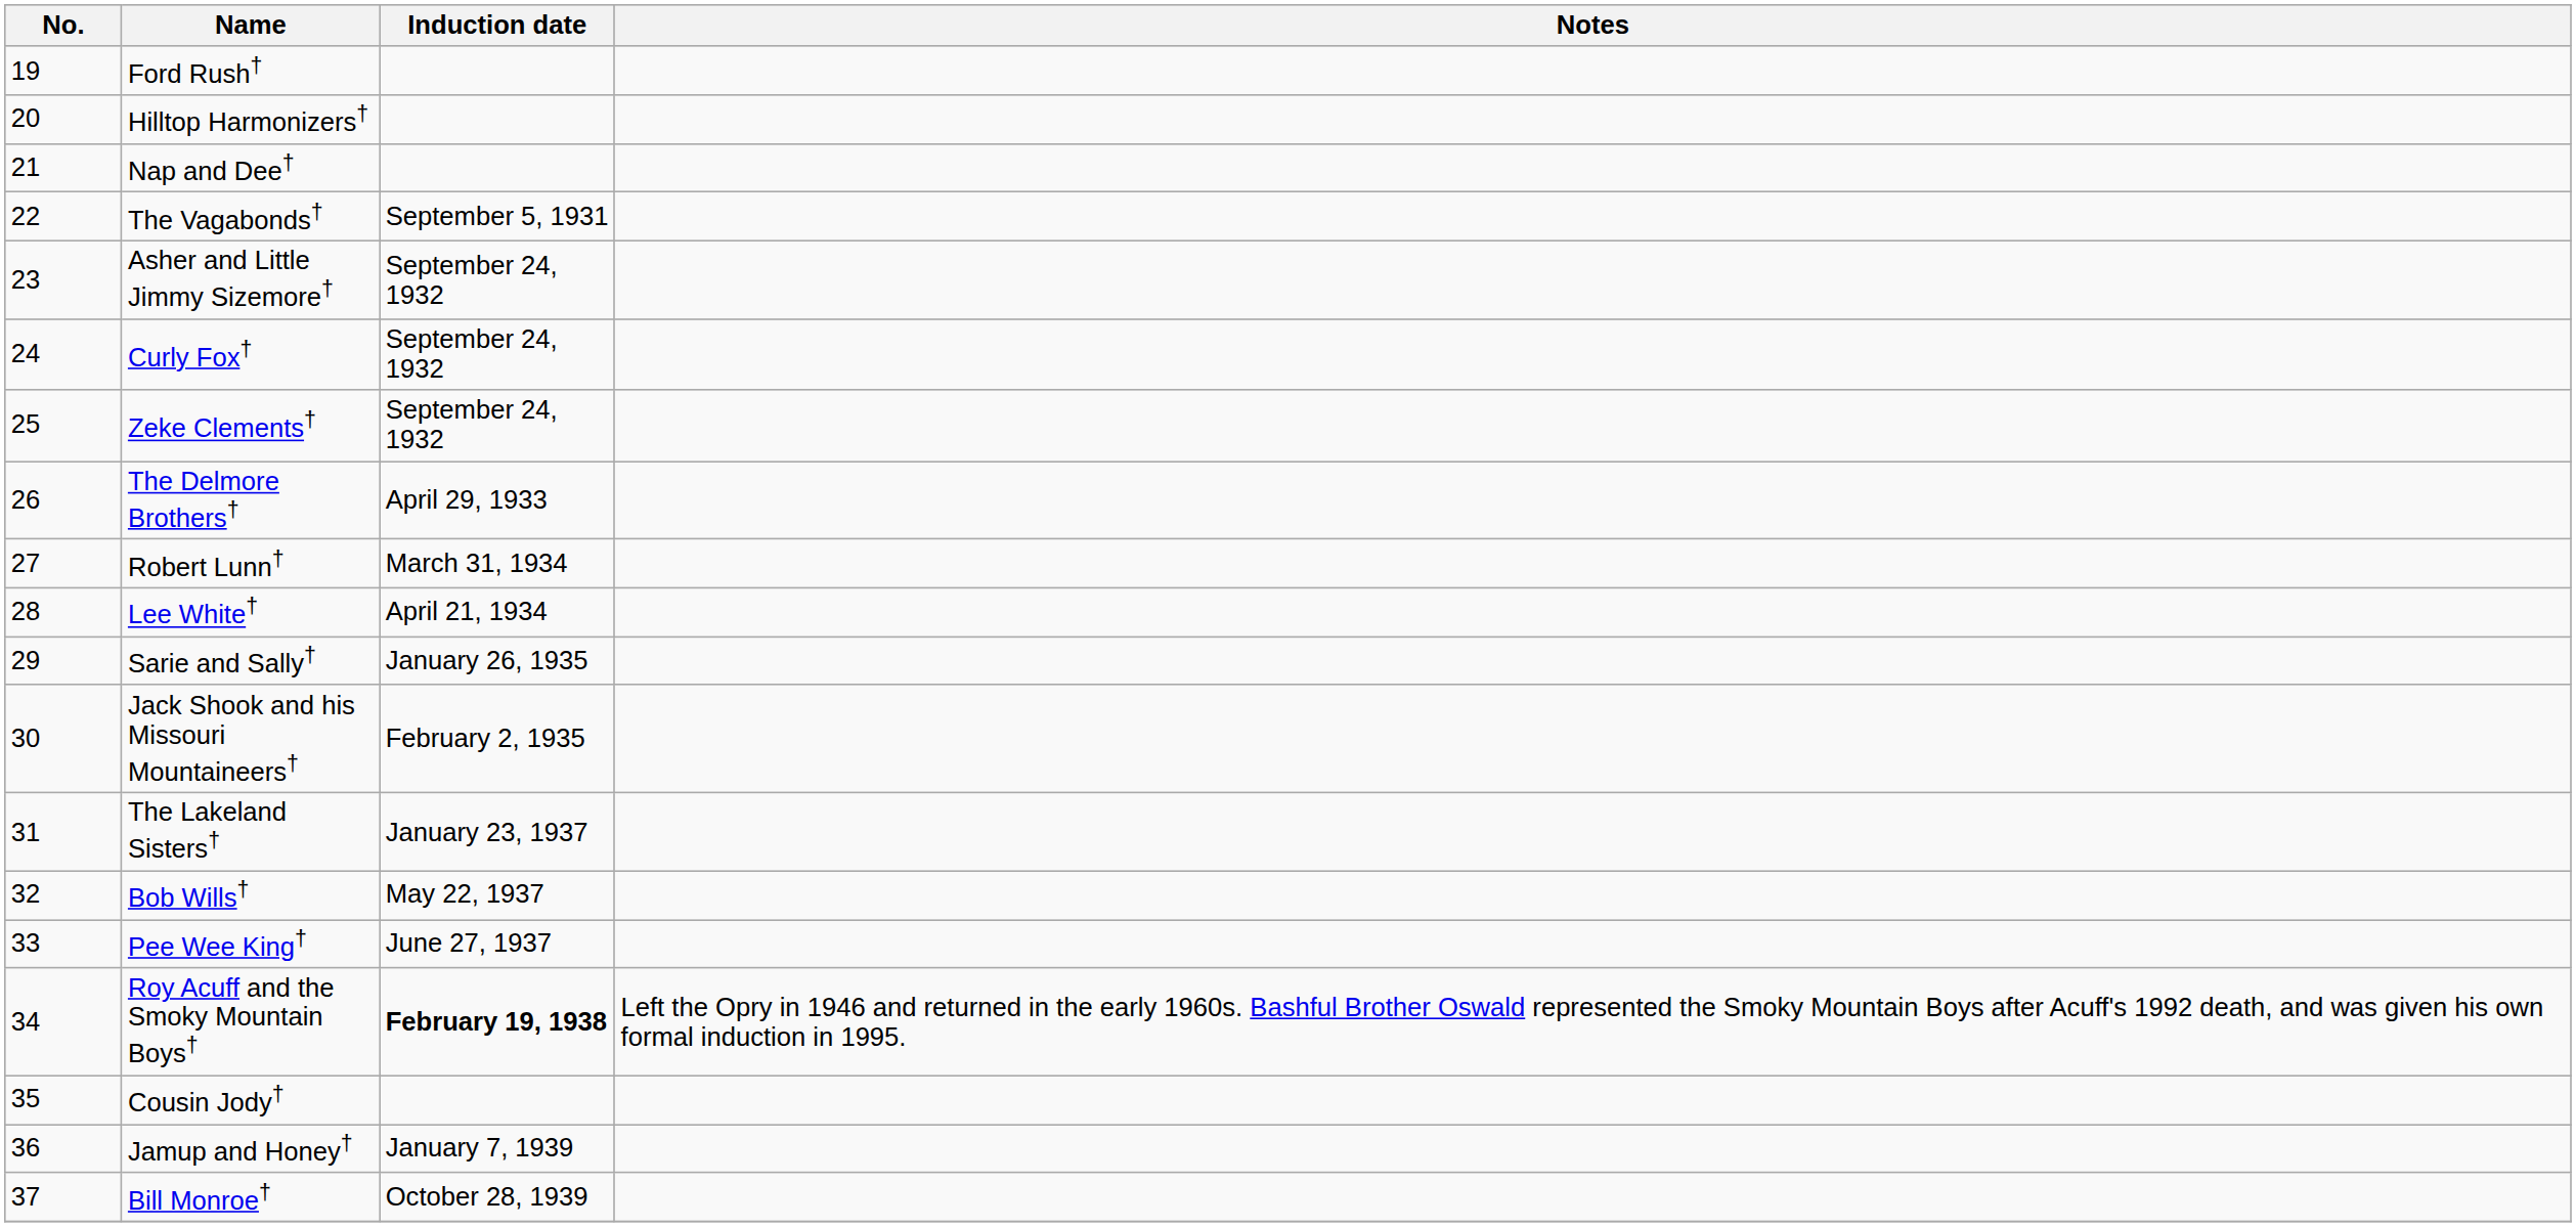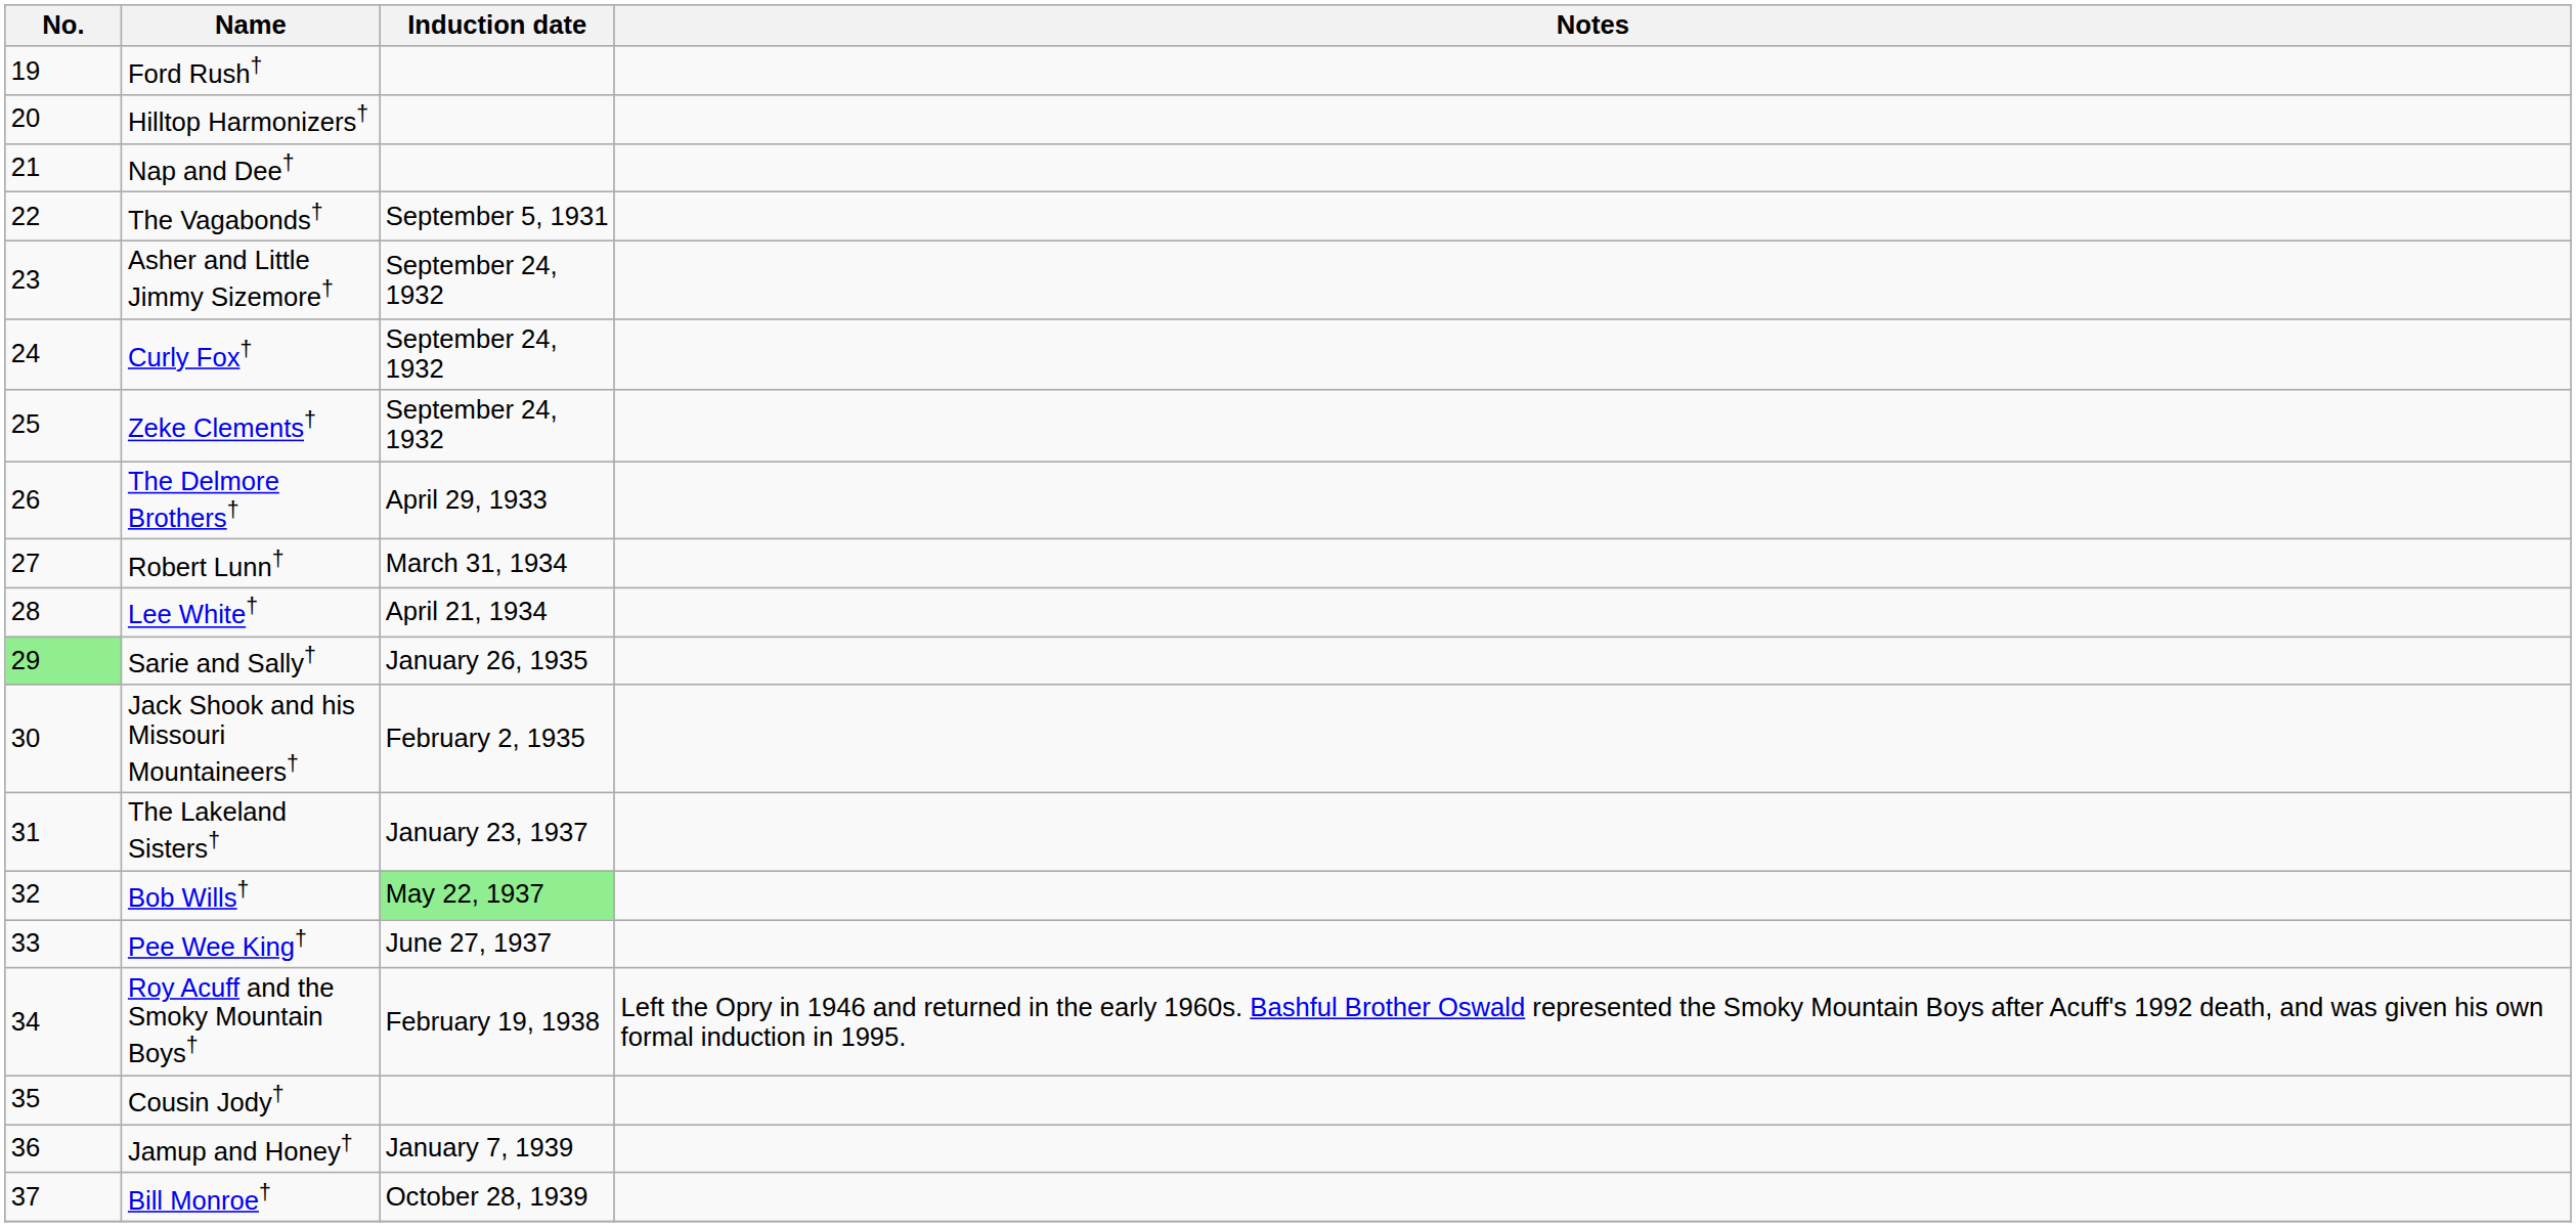Sarie and Sally† | No.: no background -> lightgreen background
Bob Wills† | Induction date: no background -> lightgreen background
Roy Acuff and the Smoky Mountain Boys† | Induction date: bold -> normal
